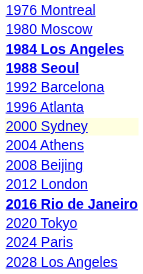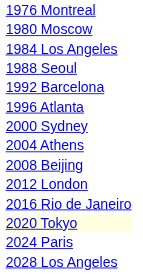1984 Los Angeles | column 1: bold -> normal
1988 Seoul | column 1: bold -> normal
2000 Sydney | column 1: lightyellow background -> no background
2016 Rio de Janeiro | column 1: bold -> normal
2020 Tokyo | column 1: no background -> lightyellow background
